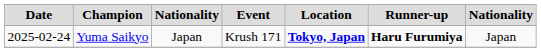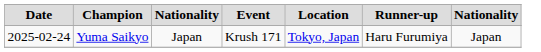Yuma Saikyo | Location: bold -> normal
Yuma Saikyo | Runner-up: bold -> normal
